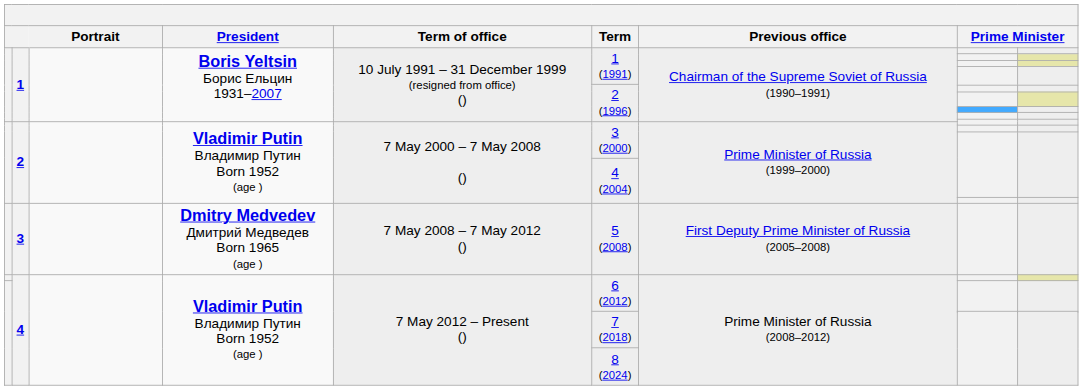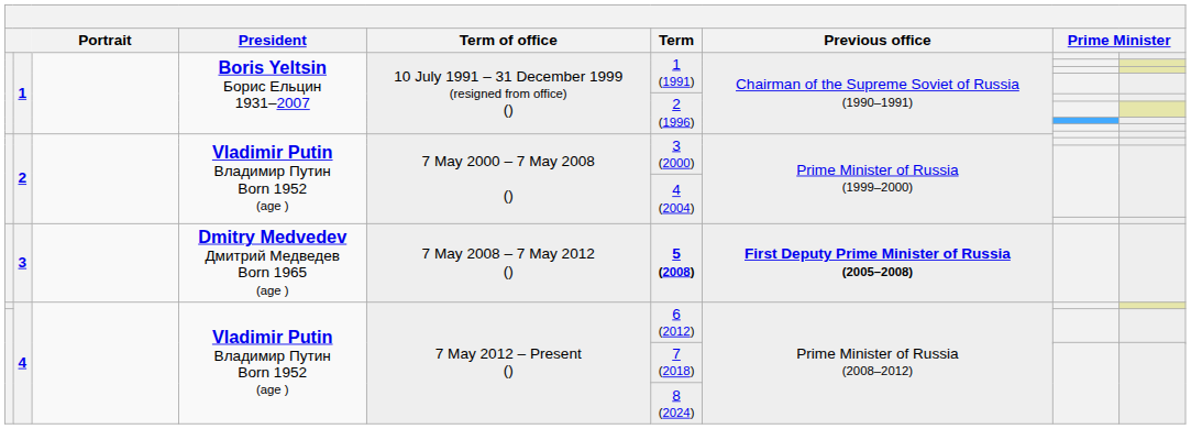3 | Term: normal -> bold
3 | Previous office: normal -> bold
